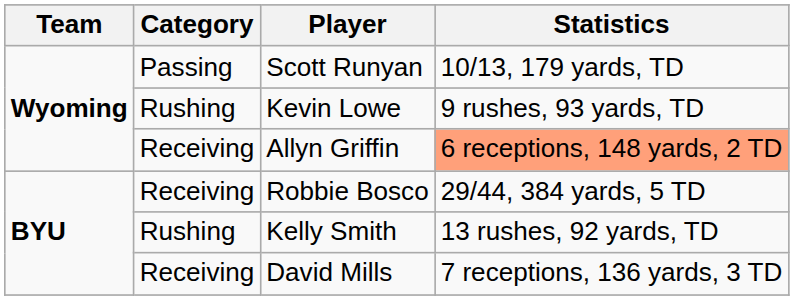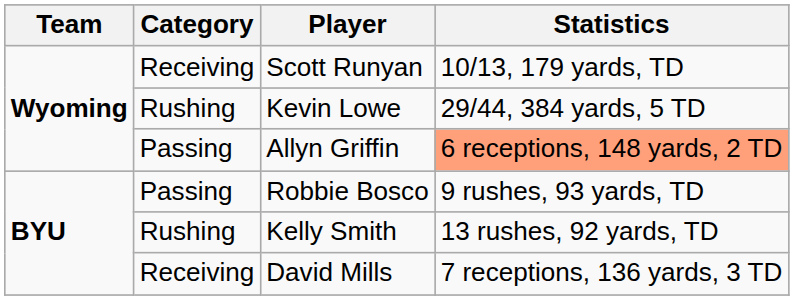Scott Runyan | Category: Passing -> Receiving
Kevin Lowe | Statistics: 9 rushes, 93 yards, TD -> 29/44, 384 yards, 5 TD
Allyn Griffin | Category: Receiving -> Passing
Robbie Bosco | Category: Receiving -> Passing
Robbie Bosco | Statistics: 29/44, 384 yards, 5 TD -> 9 rushes, 93 yards, TD
